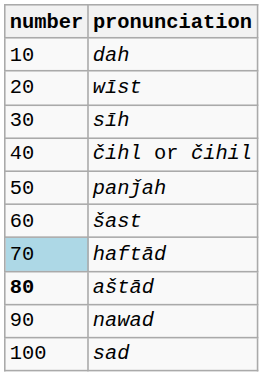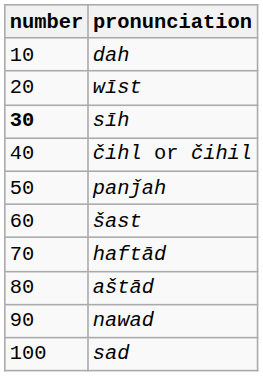sīh | number: normal -> bold
haftād | number: lightblue background -> no background
aštād | number: bold -> normal
